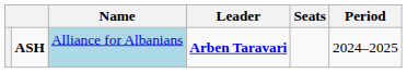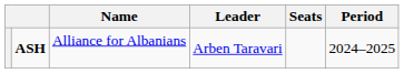ASH | Name: lightblue background -> no background
ASH | Leader: bold -> normal
